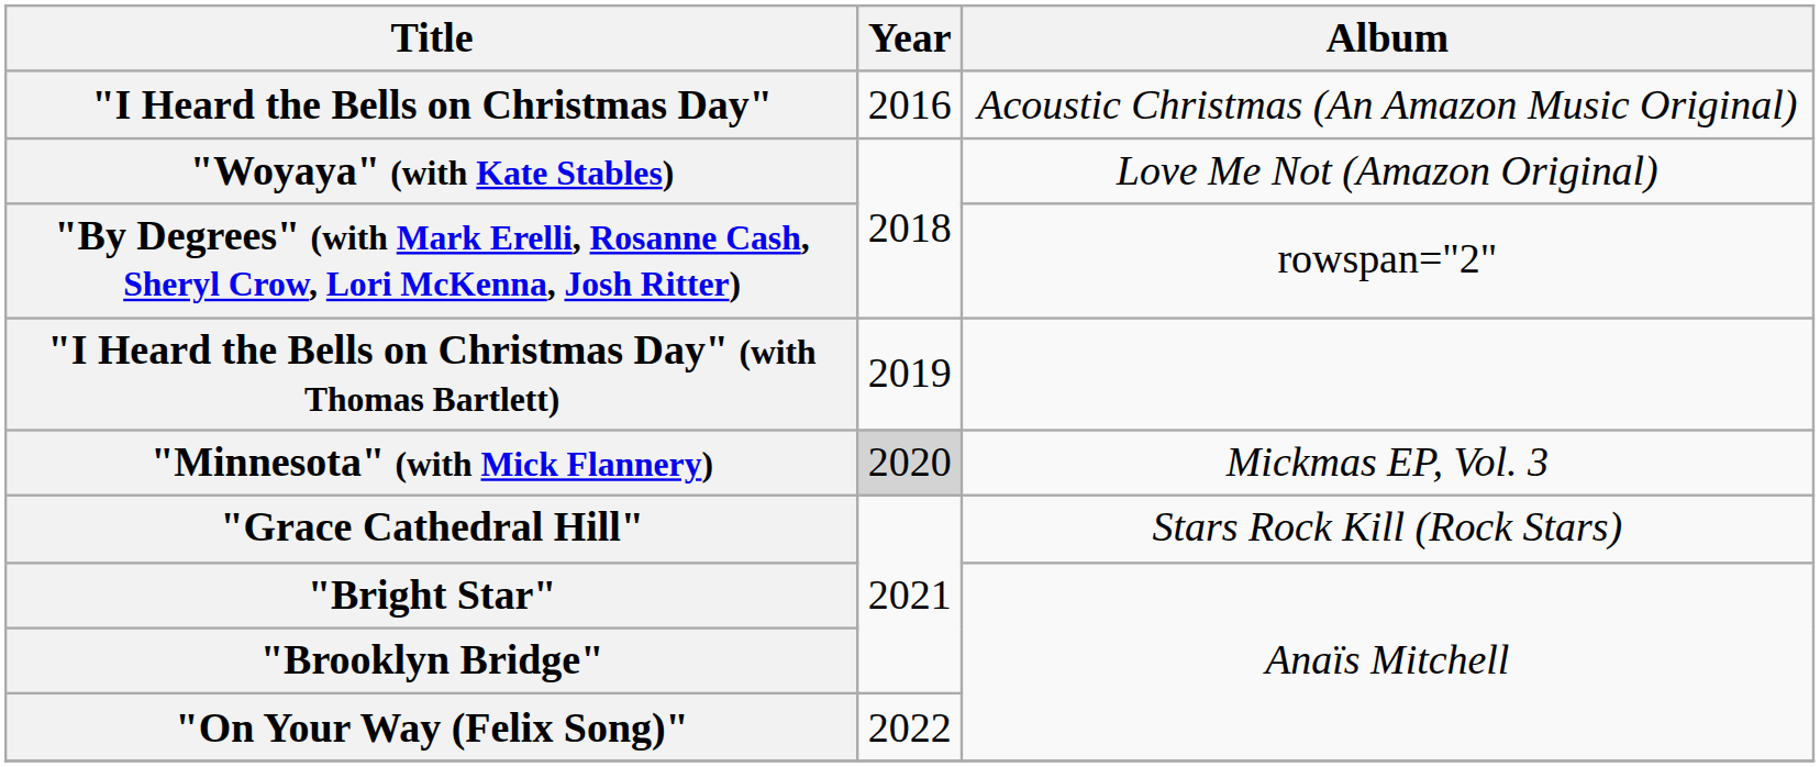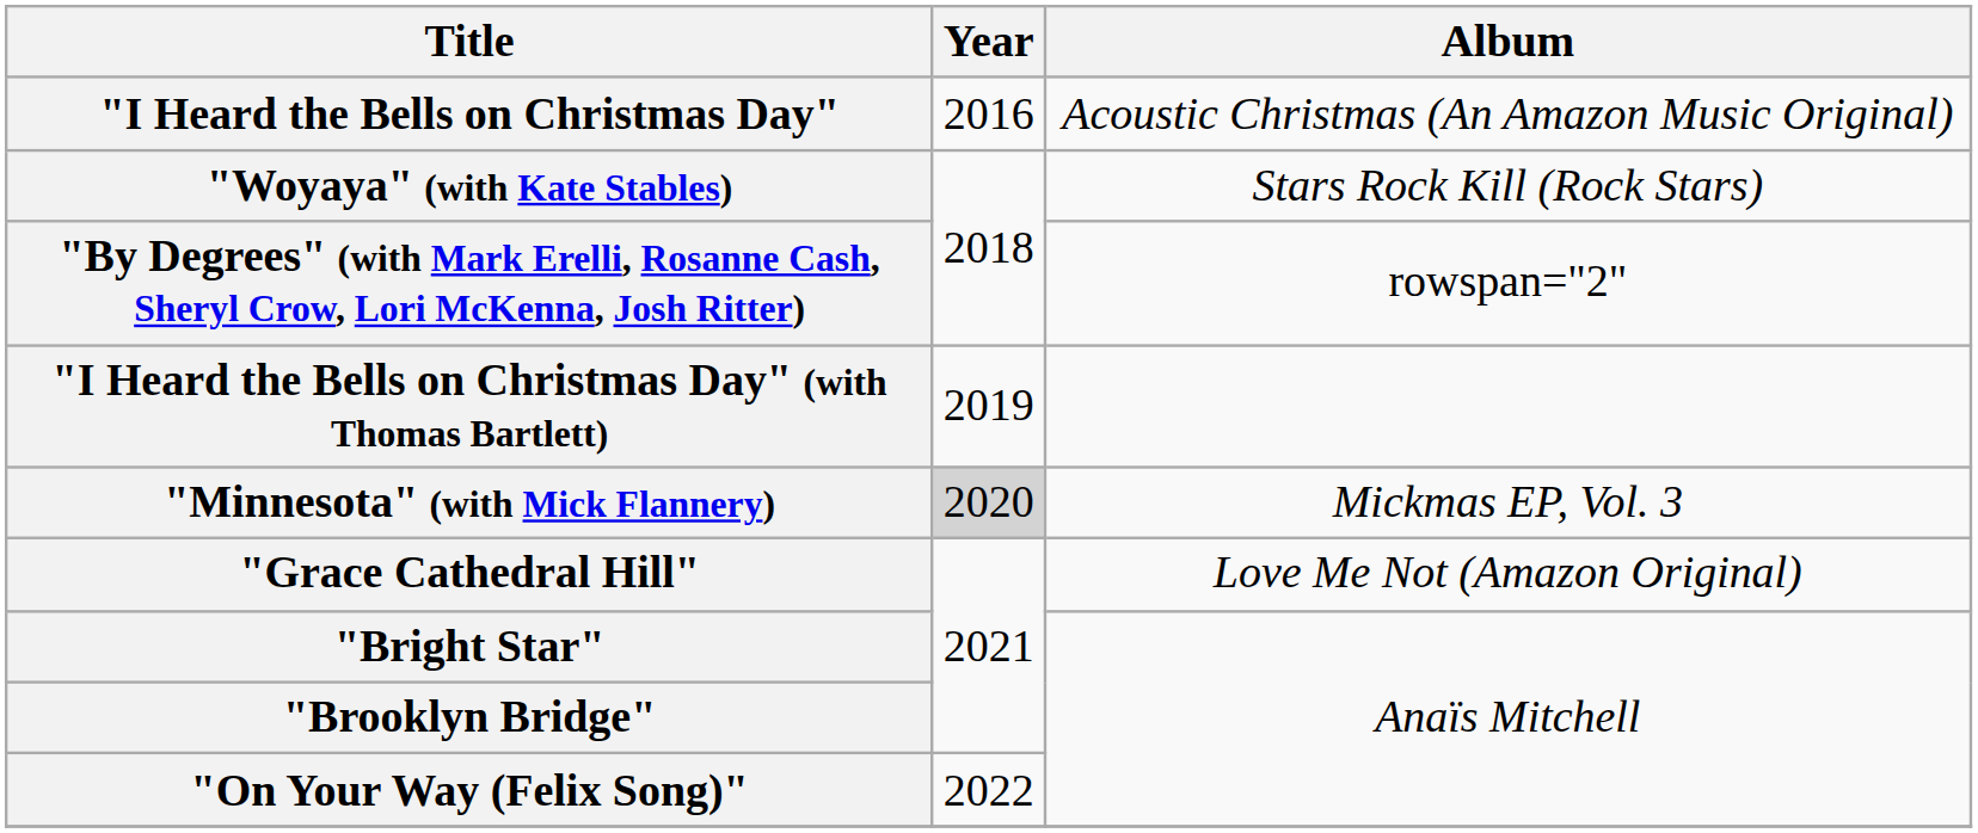"Woyaya" (with Kate Stables) | Album: Love Me Not (Amazon Original) -> Stars Rock Kill (Rock Stars)
"Grace Cathedral Hill" | Album: Stars Rock Kill (Rock Stars) -> Love Me Not (Amazon Original)
